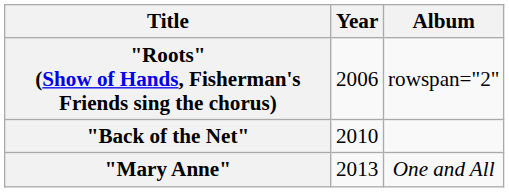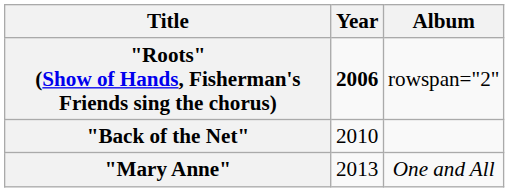"Roots" (Show of Hands, Fisherman's Friends sing the chorus) | Year: normal -> bold
